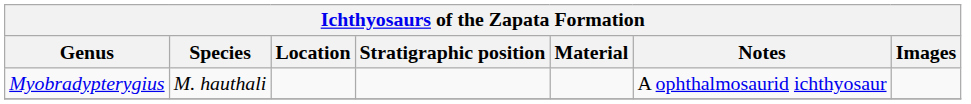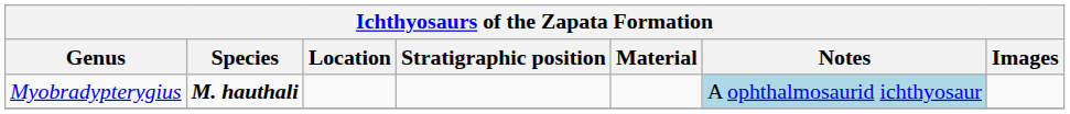Myobradypterygius | Species: normal -> bold
Myobradypterygius | Notes: no background -> lightblue background
